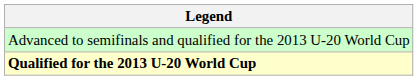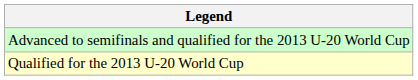row 3 | column 1: bold -> normal
